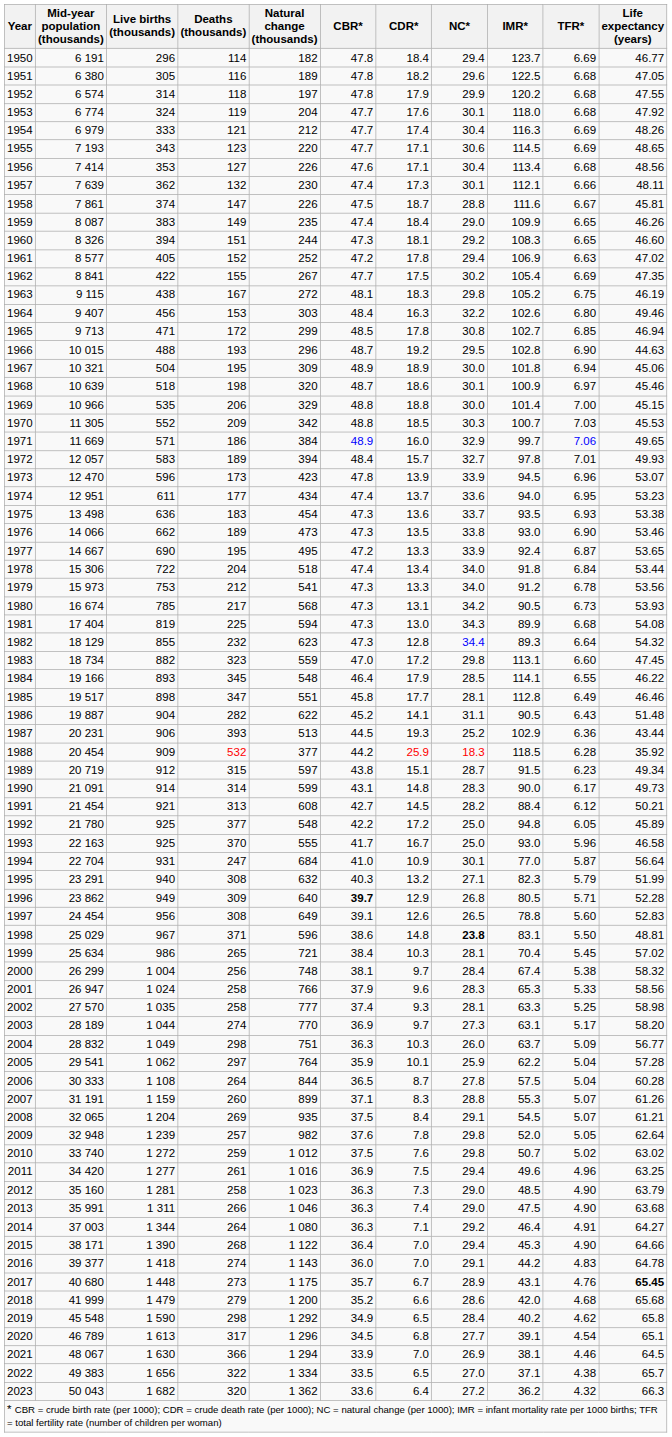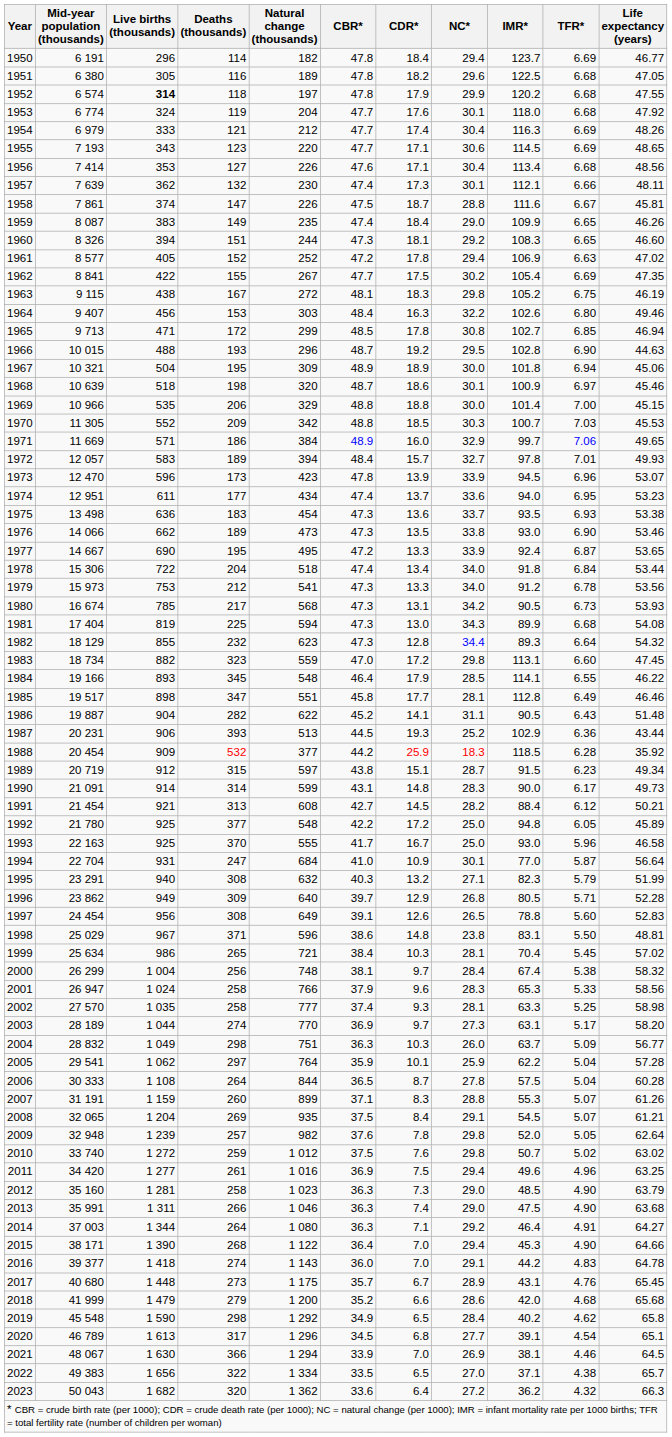1952 | Live births (thousands): normal -> bold
1996 | CBR*: bold -> normal
1998 | NC*: bold -> normal
2017 | Life expectancy (years): bold -> normal
